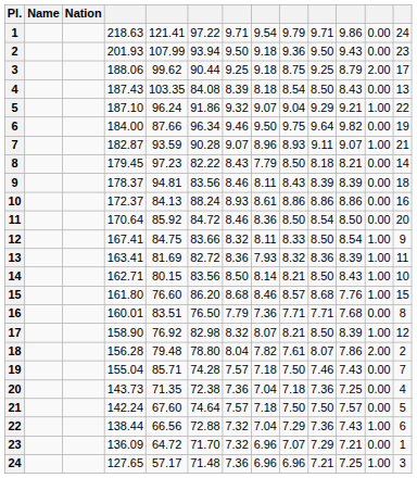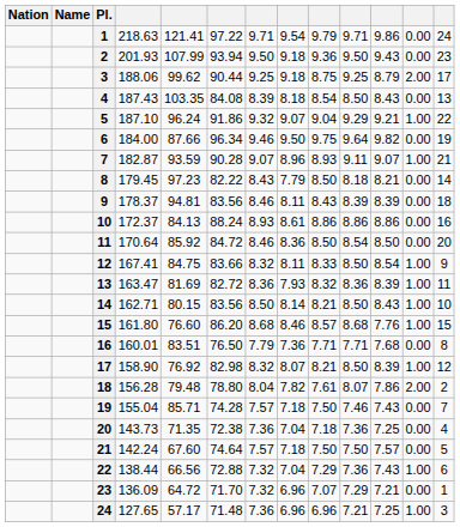columns swapped: Pl. <-> Nation
row 14 | column 4: 163.41 -> 163.47
